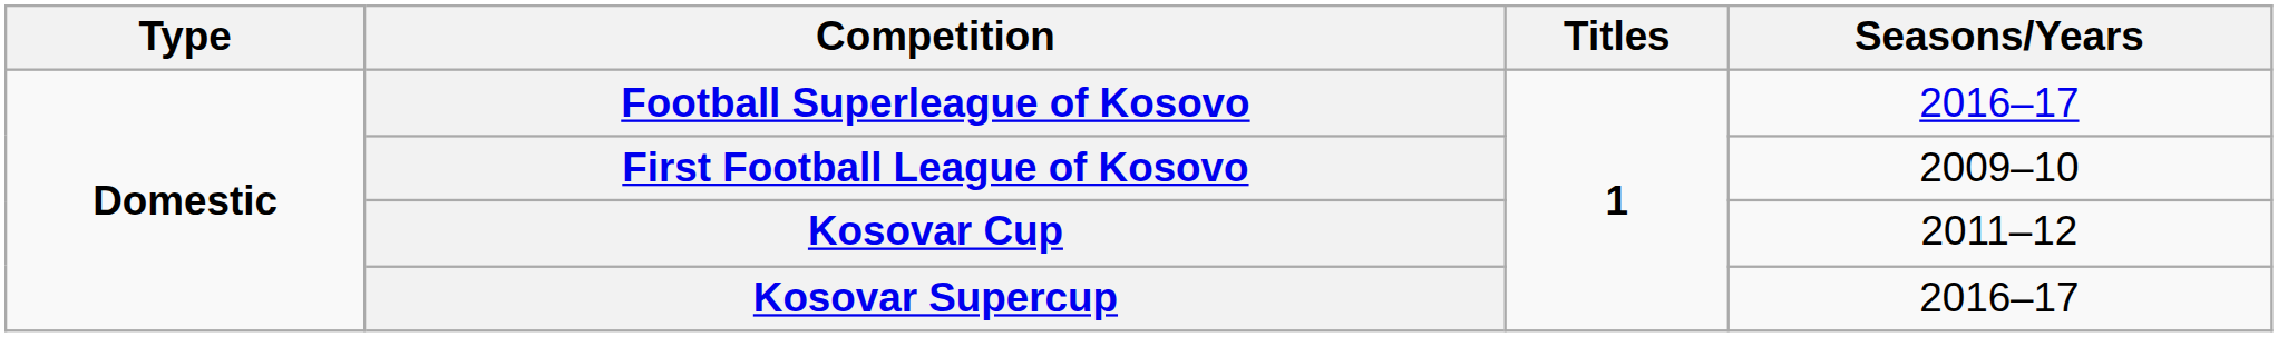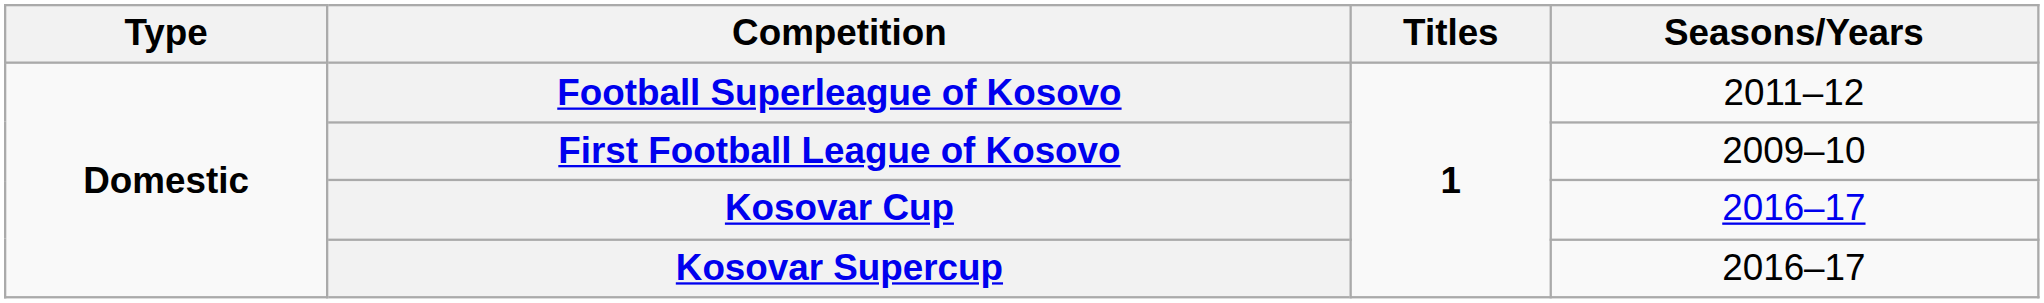Football Superleague of Kosovo | Seasons/Years: 2016–17 -> 2011–12
Kosovar Cup | Seasons/Years: 2011–12 -> 2016–17
